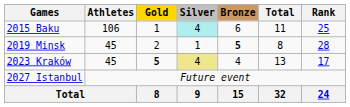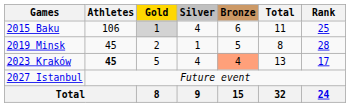2015 Baku | Gold: no background -> lightgrey background
2015 Baku | Silver: paleturquoise background -> no background
2019 Minsk | Bronze: bold -> normal
2023 Kraków | Athletes: normal -> bold
2023 Kraków | Gold: bold -> normal
2023 Kraków | Silver: khaki background -> no background
2023 Kraków | Bronze: no background -> lightsalmon background
